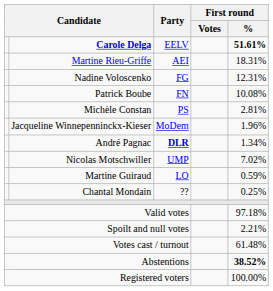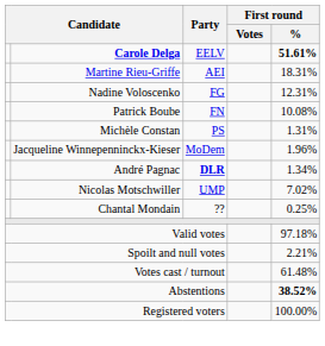Michèle Constan | First round / %: 2.81% -> 1.31%
- row: Martine Guiraud | LO | 0.59%
